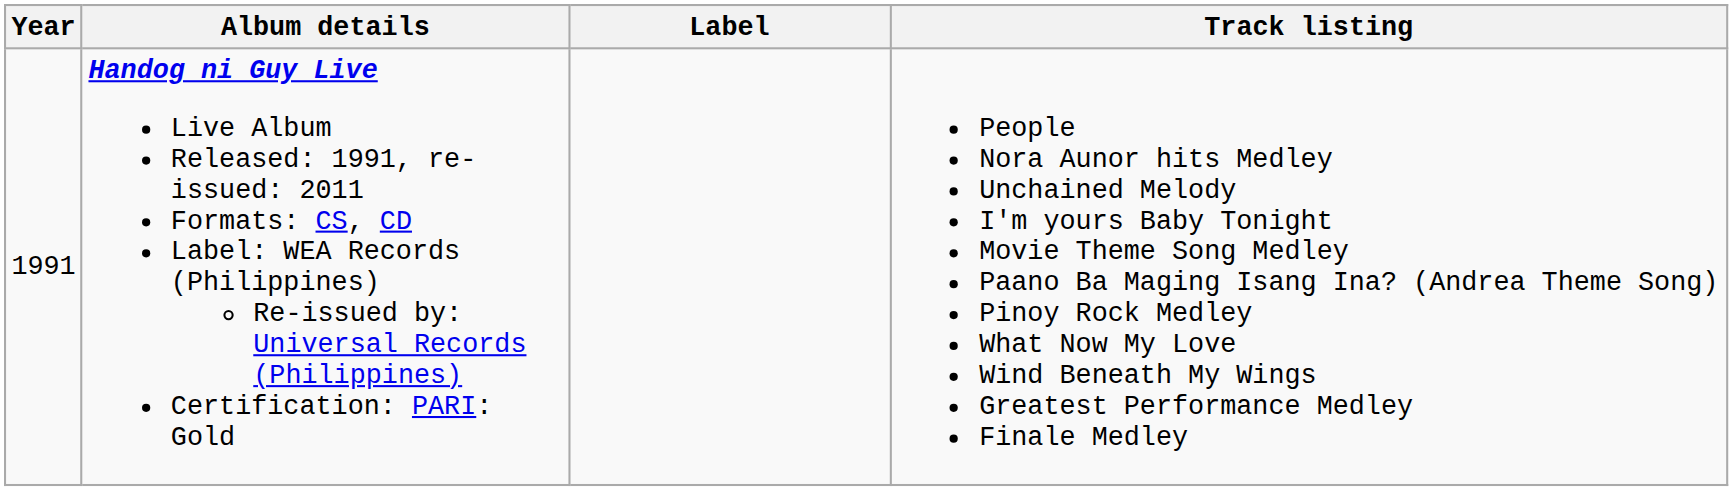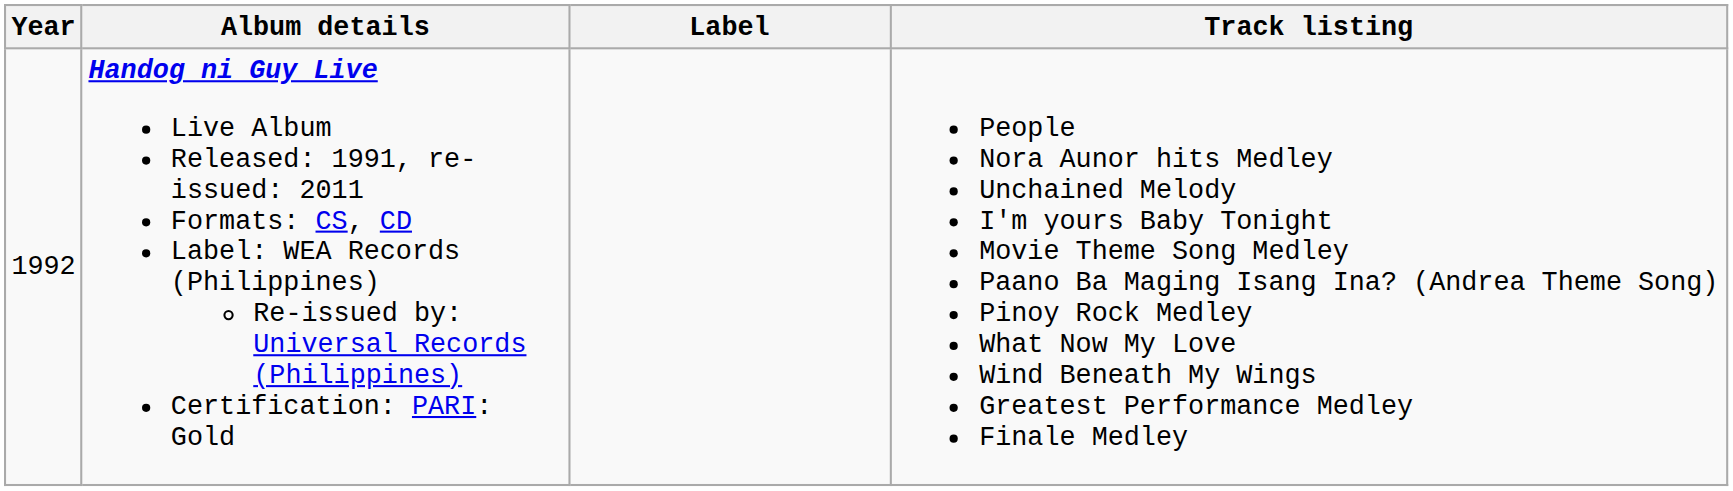row 2 | Year: 1991 -> 1992
